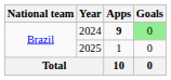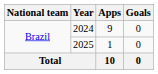2024 | Apps: bold -> normal
2024 | Goals: lightgreen background -> no background
